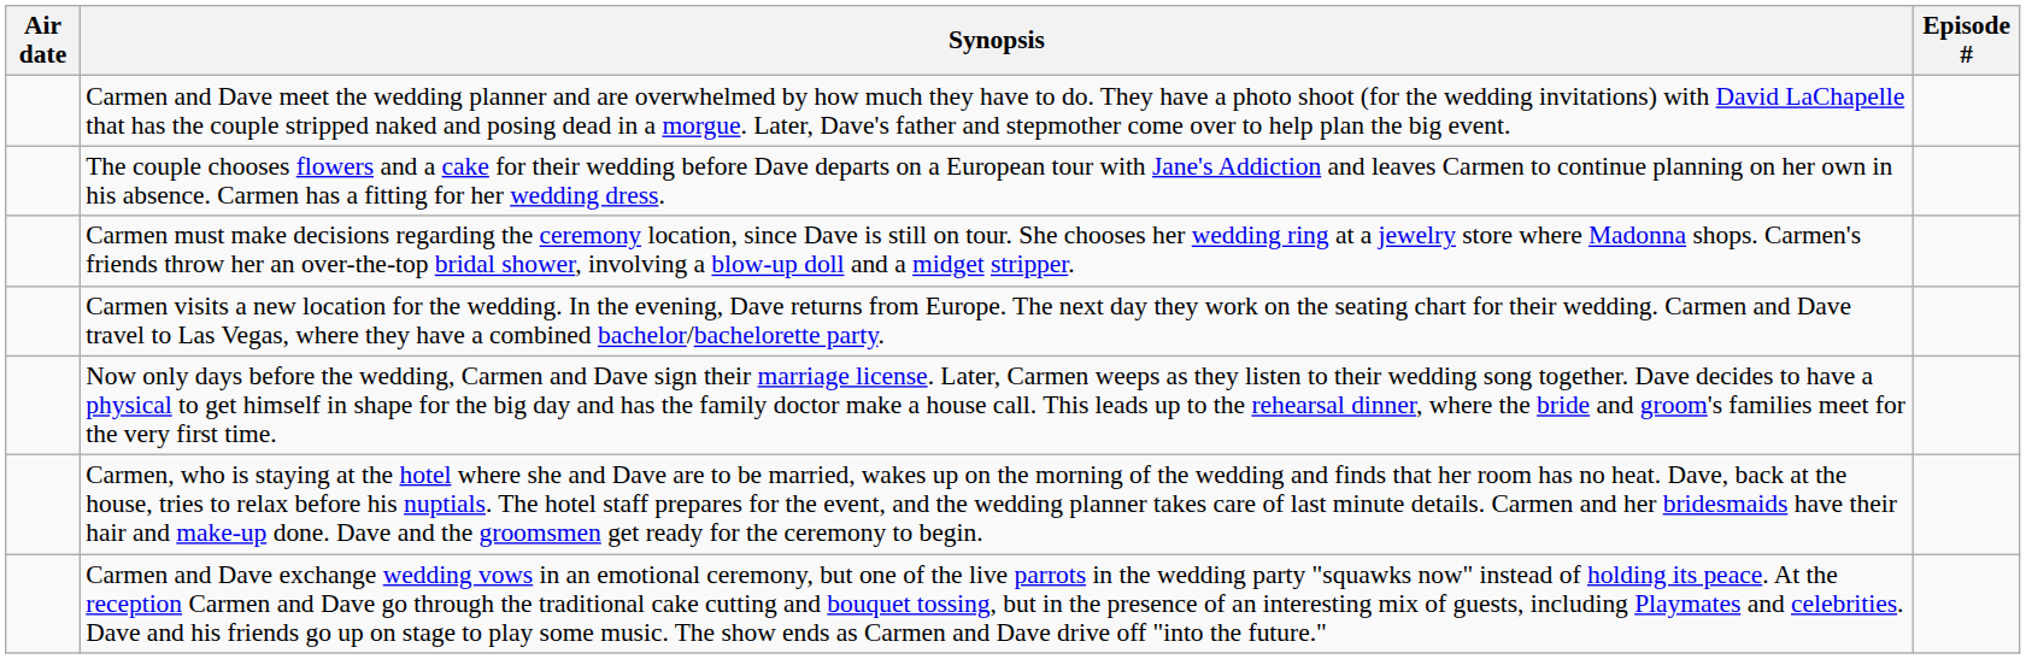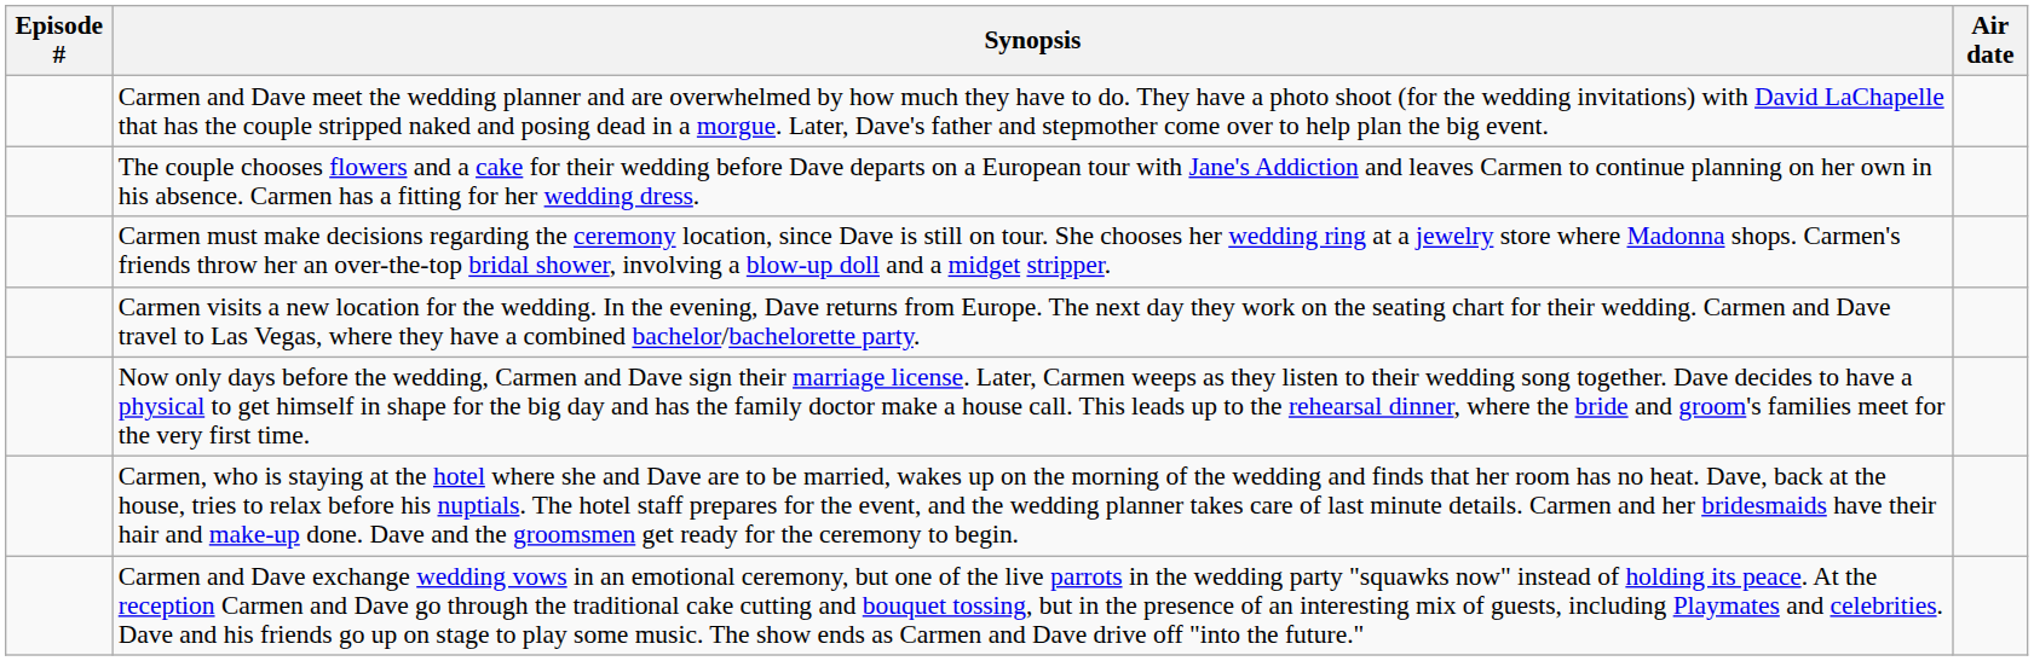columns swapped: Episode # <-> Air date
